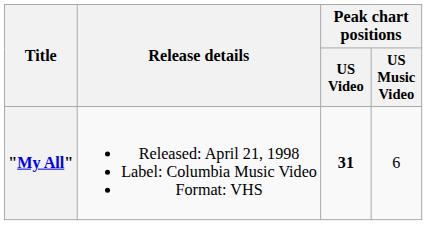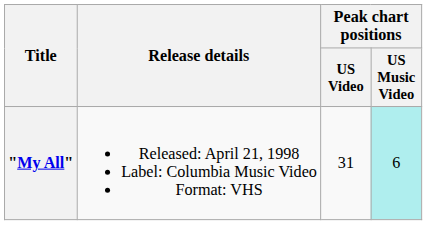row 3 | Peak chart positions / US Video: bold -> normal
row 3 | Peak chart positions / US Music Video: no background -> paleturquoise background
